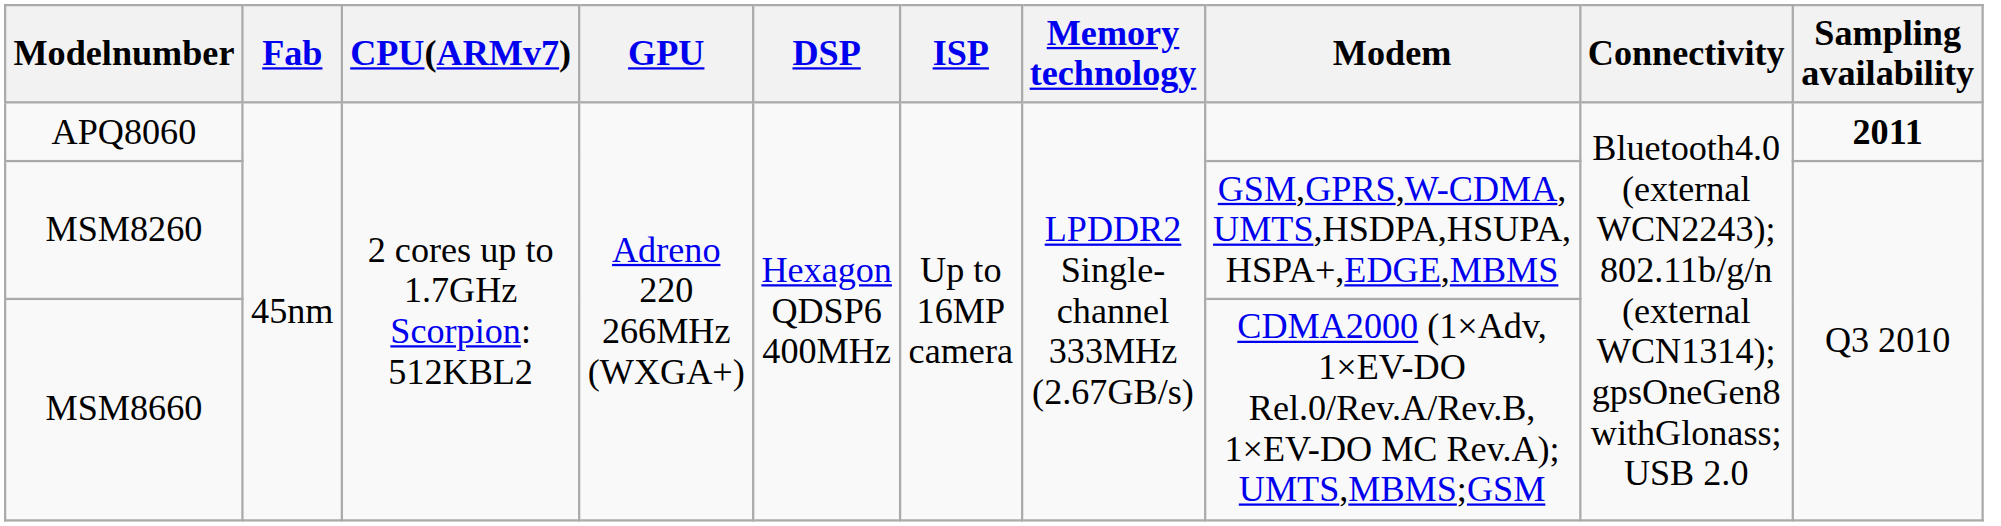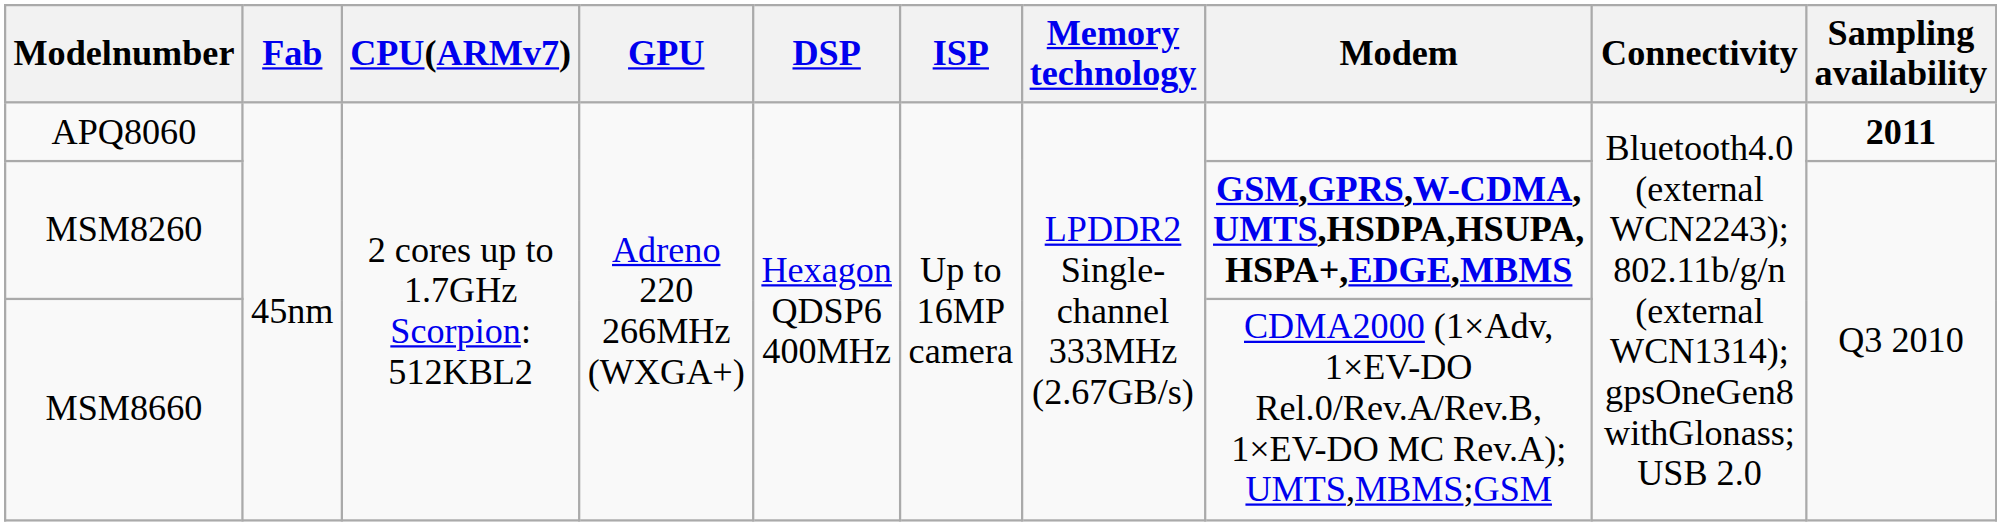MSM8260 | Modem: normal -> bold
